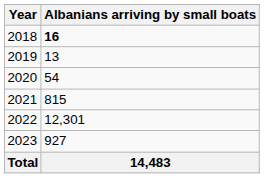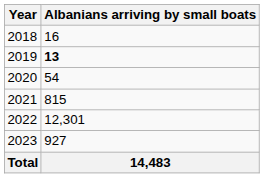2018 | Albanians arriving by small boats: bold -> normal
2019 | Albanians arriving by small boats: normal -> bold
